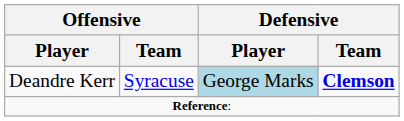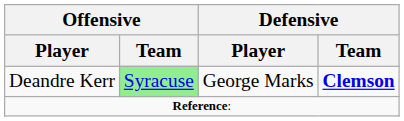Deandre Kerr | Offensive / Team: no background -> lightgreen background
Deandre Kerr | Defensive / Player: lightblue background -> no background
